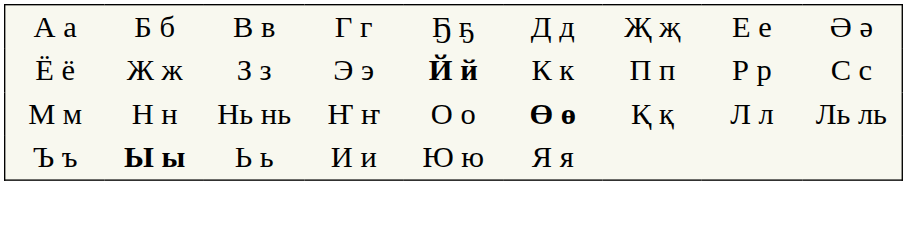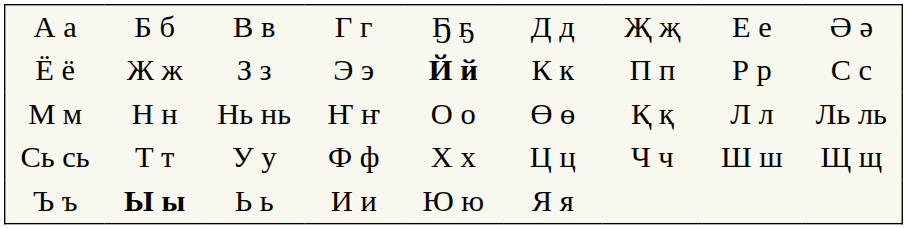М м | column 6: bold -> normal
+ row: Сь сь | Т т | У у | Ф ф | Х х | Ц ц | Ч ч | Ш ш | Щ щ
